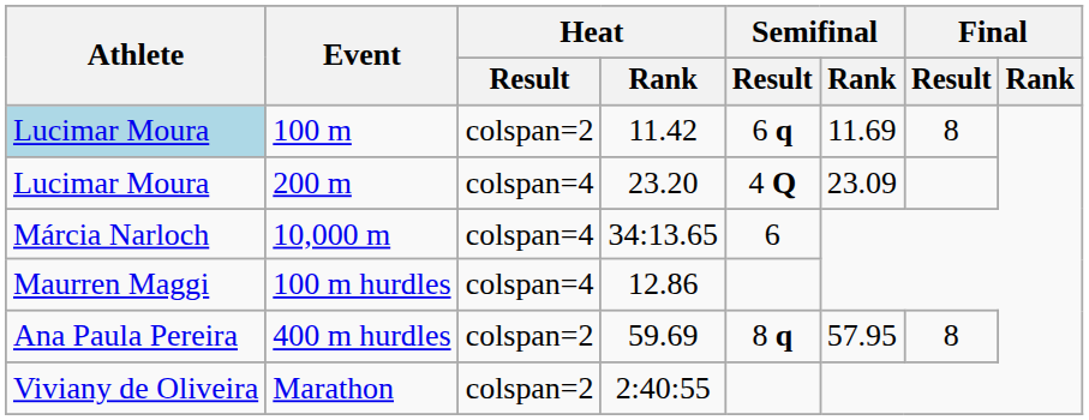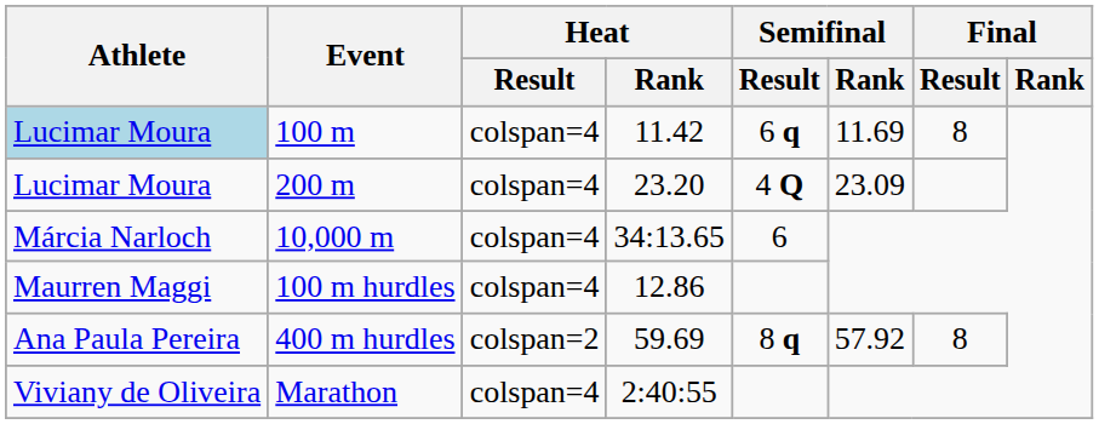100 m | Heat / Result: colspan=2 -> colspan=4
400 m hurdles | Semifinal / Rank: 57.95 -> 57.92
Marathon | Heat / Result: colspan=2 -> colspan=4
